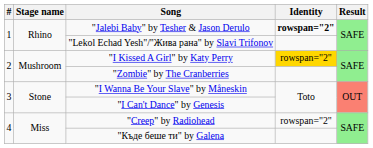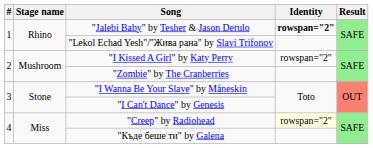"I Kissed A Girl" by Katy Perry | Identity: gold background -> no background
"Creep" by Radiohead | Identity: no background -> lightyellow background
